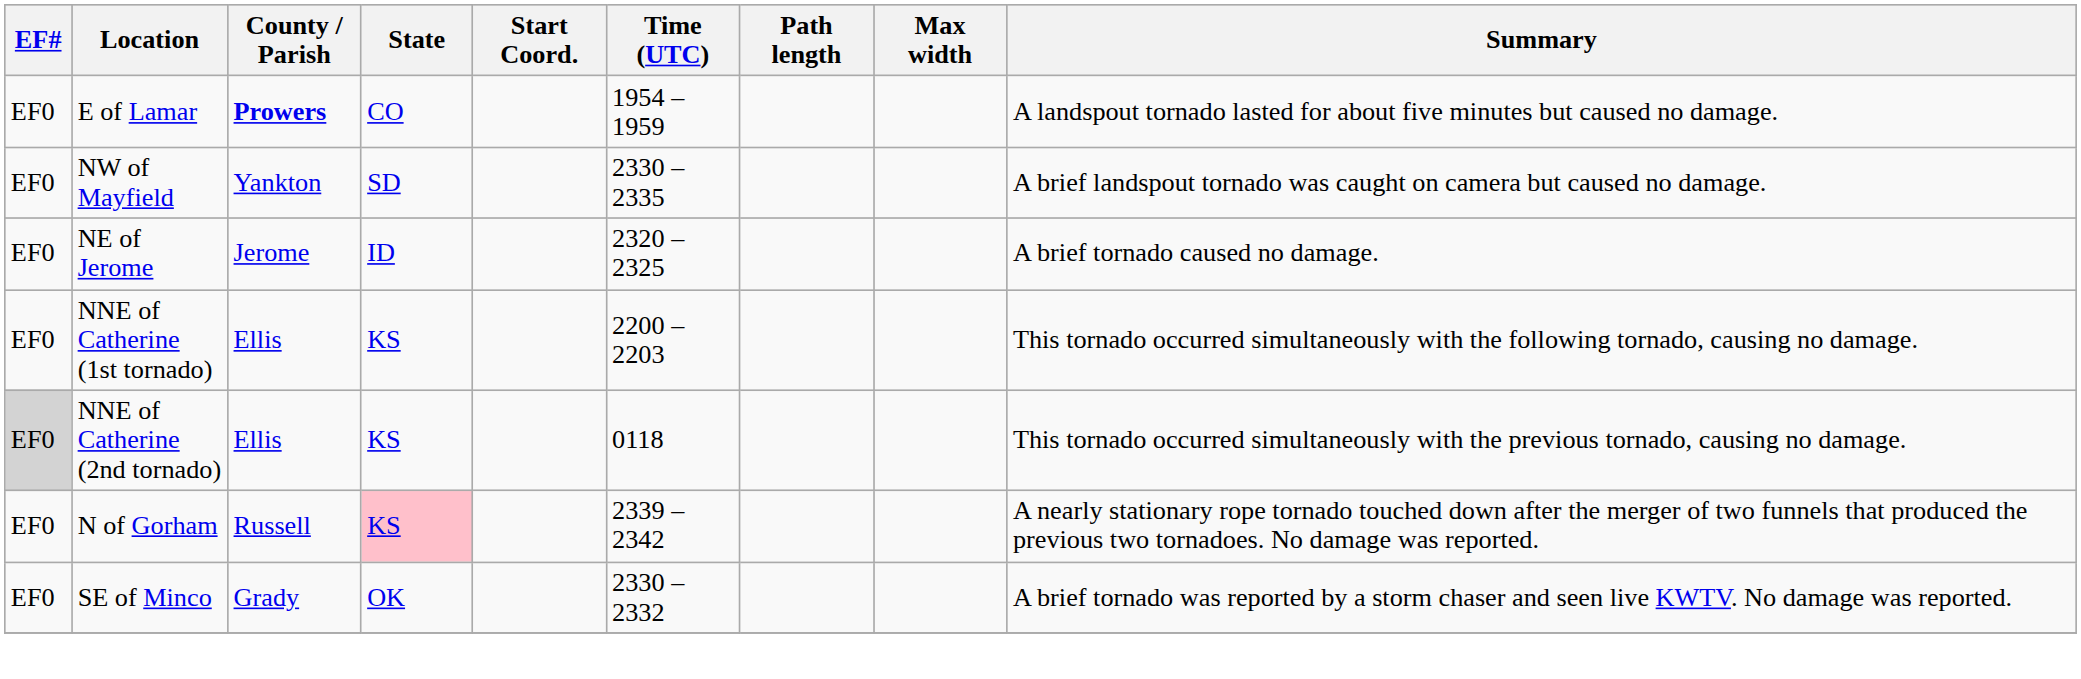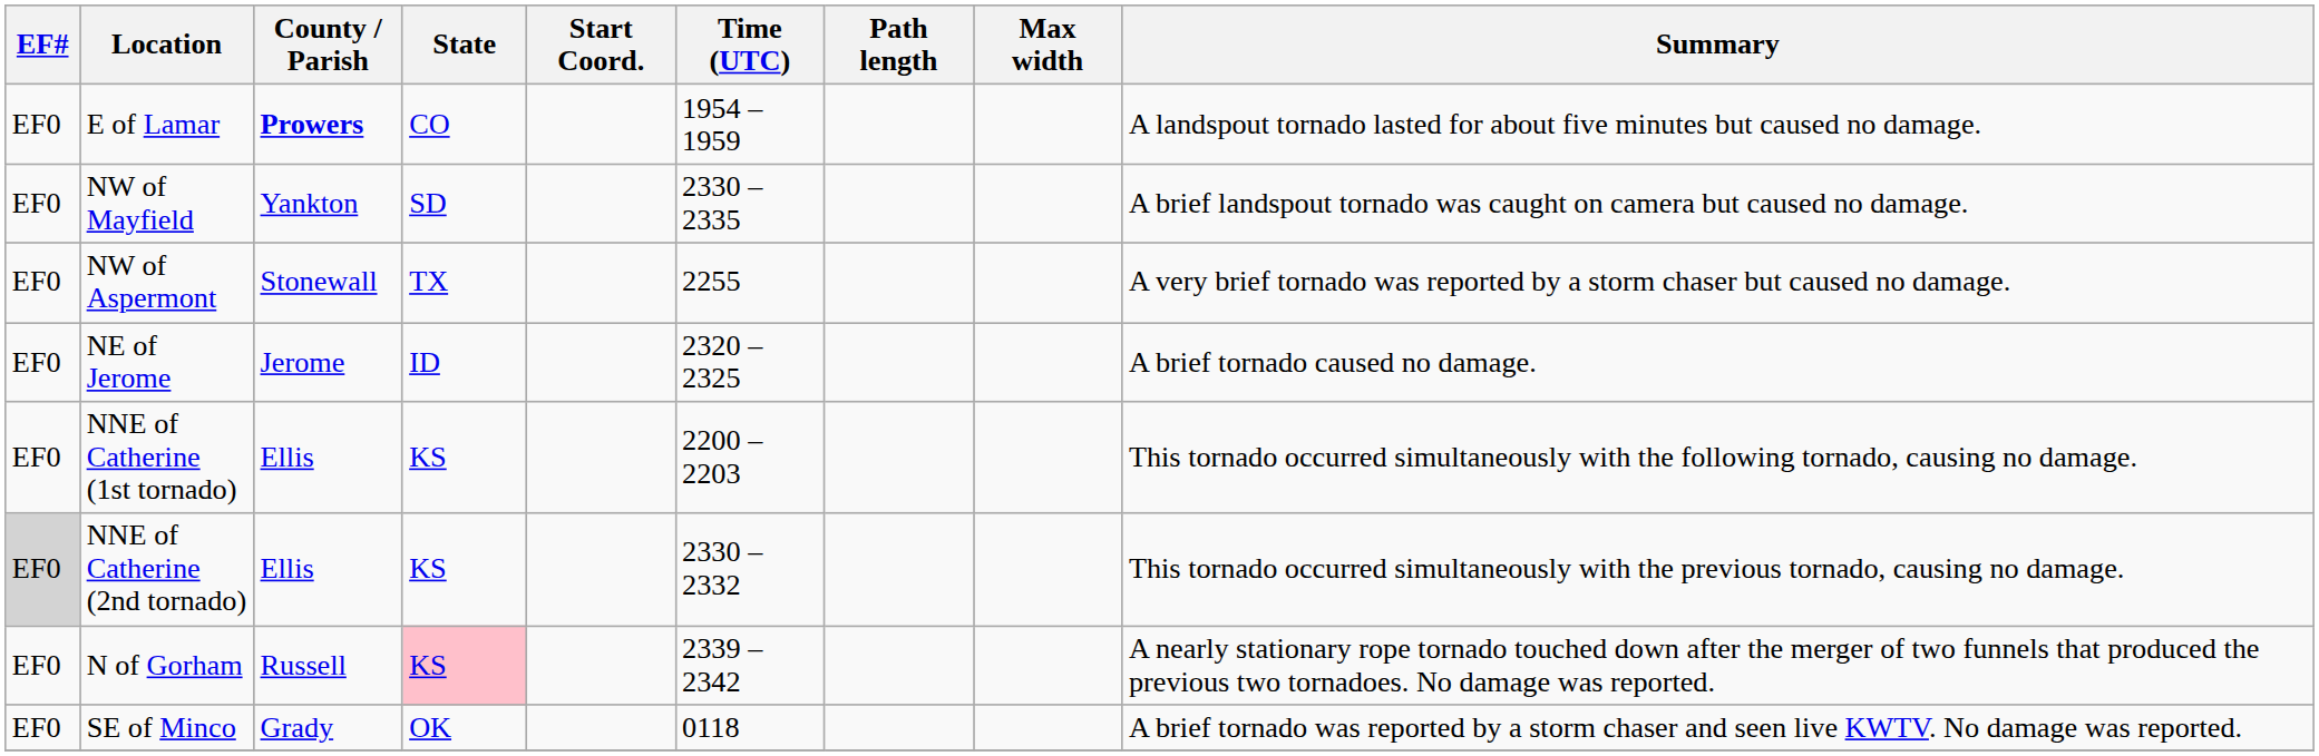+ row: EF0 | NW of Aspermont | Stonewall | TX | 2255 | A very brief tornado was reported by a storm chaser but caused no damage.
NNE of Catherine (2nd tornado) | Time (UTC): 0118 -> 2330 – 2332
SE of Minco | Time (UTC): 2330 – 2332 -> 0118
